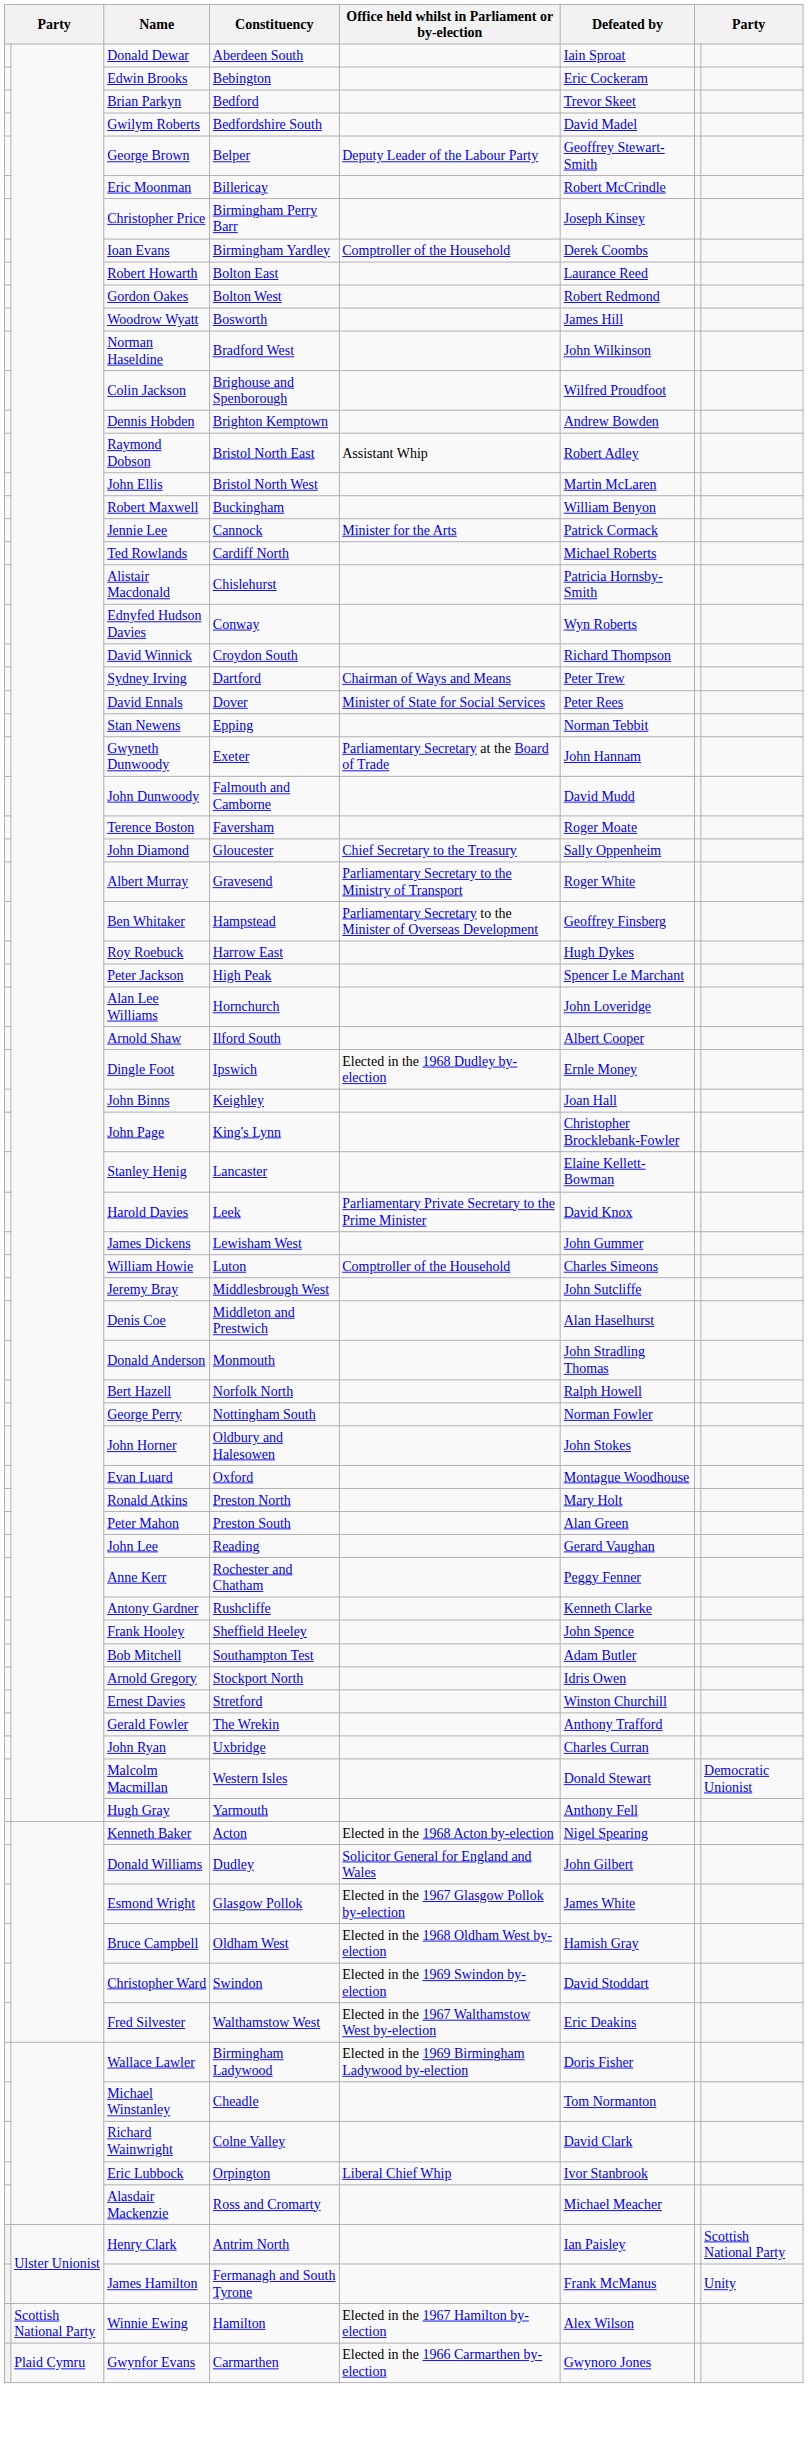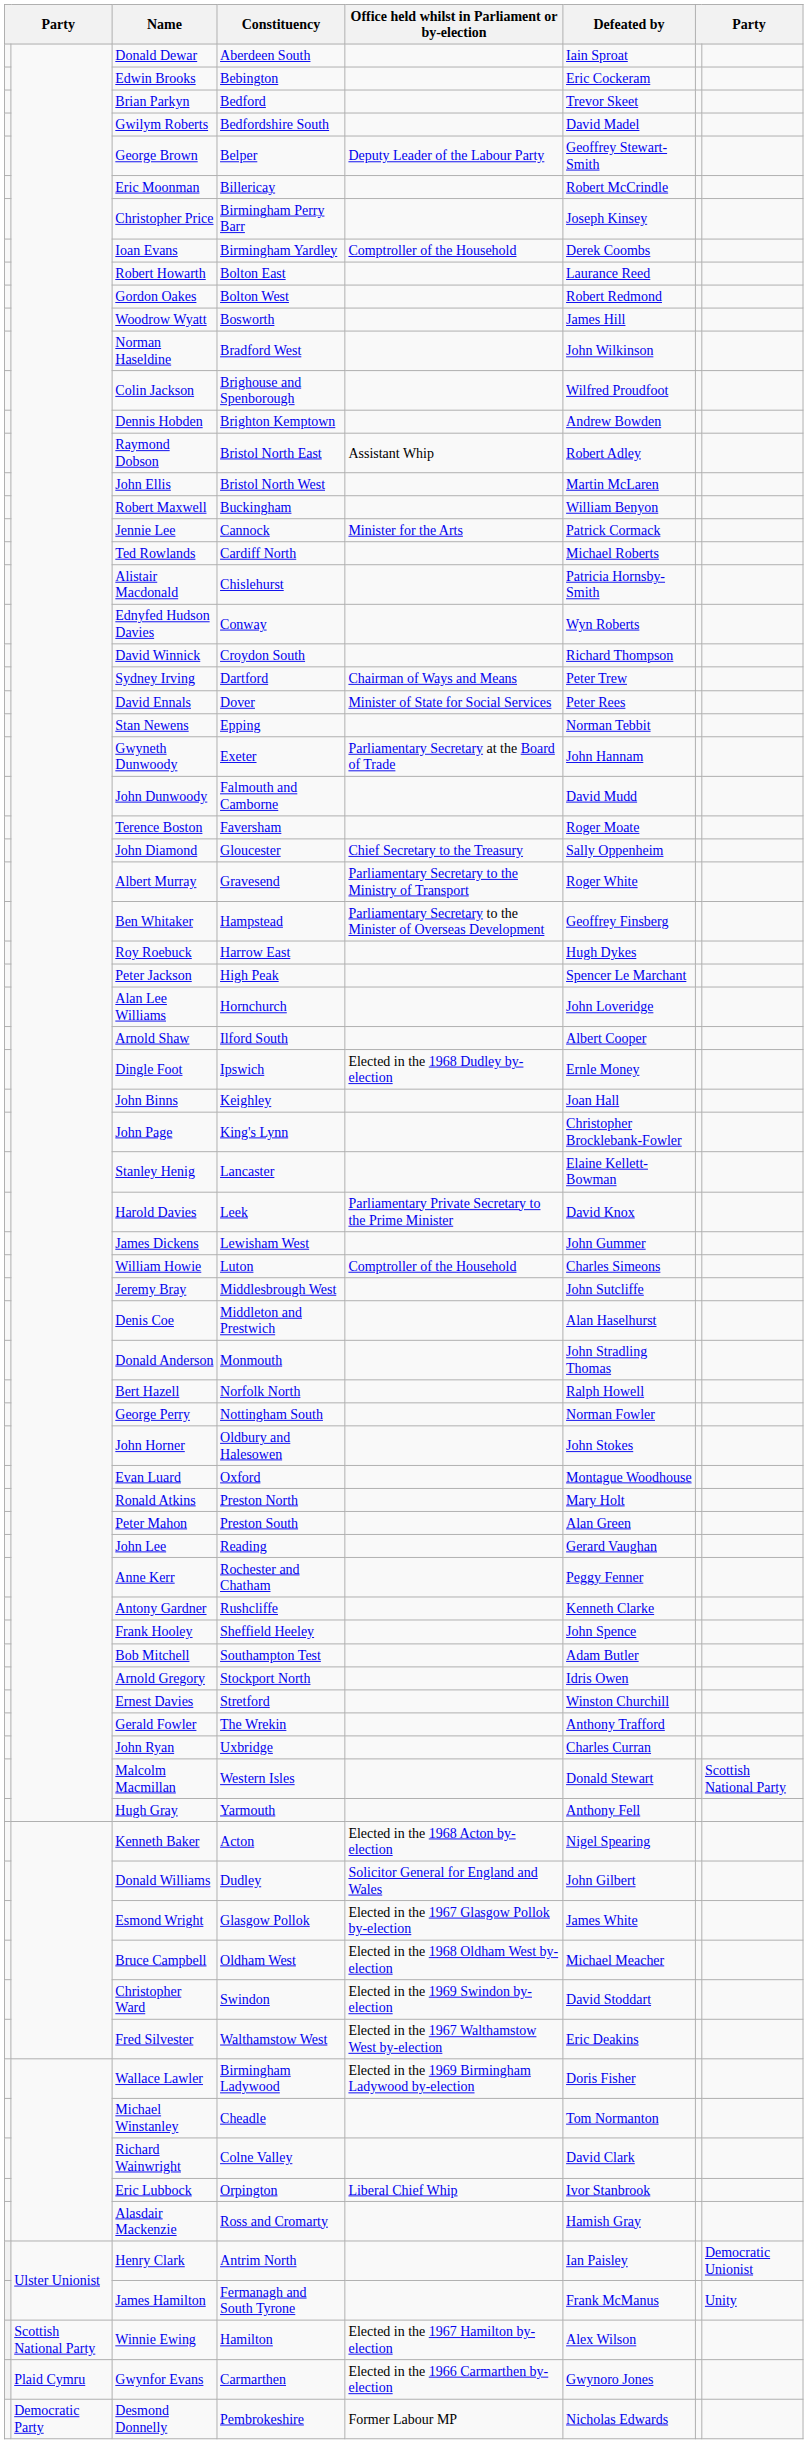Malcolm Macmillan | column 8: Democratic Unionist -> Scottish National Party
Bruce Campbell | Defeated by: Hamish Gray -> Michael Meacher
Alasdair Mackenzie | Defeated by: Michael Meacher -> Hamish Gray
Henry Clark | column 8: Scottish National Party -> Democratic Unionist
+ row: Democratic Party | Desmond Donnelly | Pembrokeshire | Former Labour MP | Nicholas Edwards
